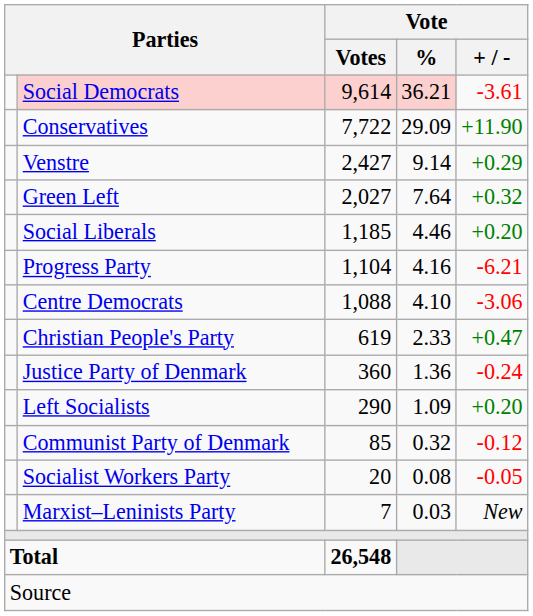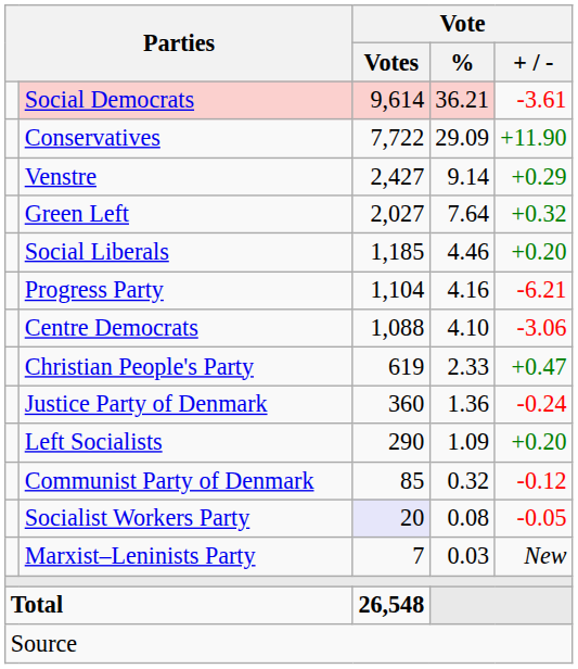Socialist Workers Party | Vote / Votes: no background -> lavender background
